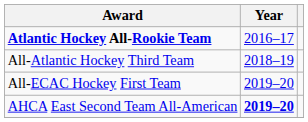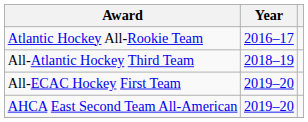row 2 | Award: bold -> normal
row 5 | Year: bold -> normal
